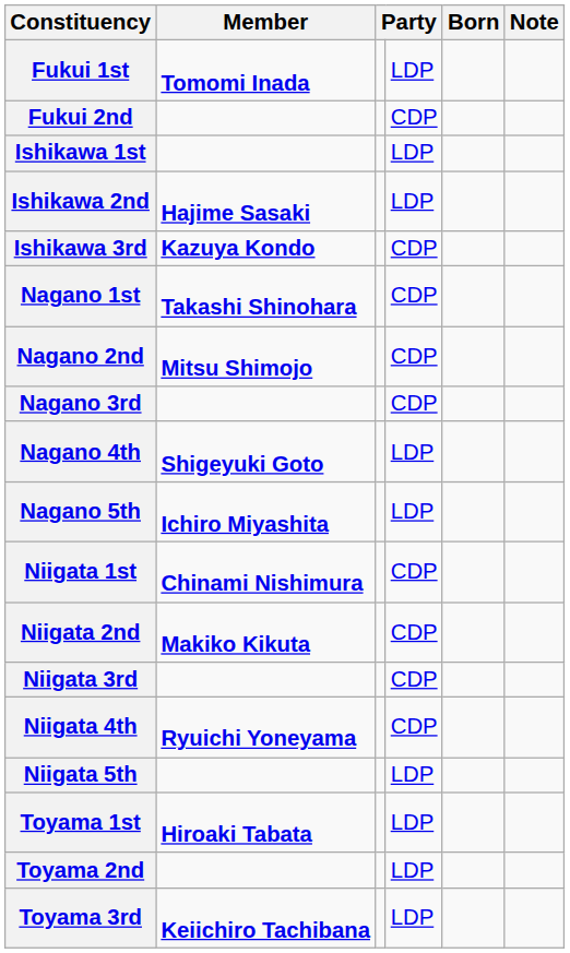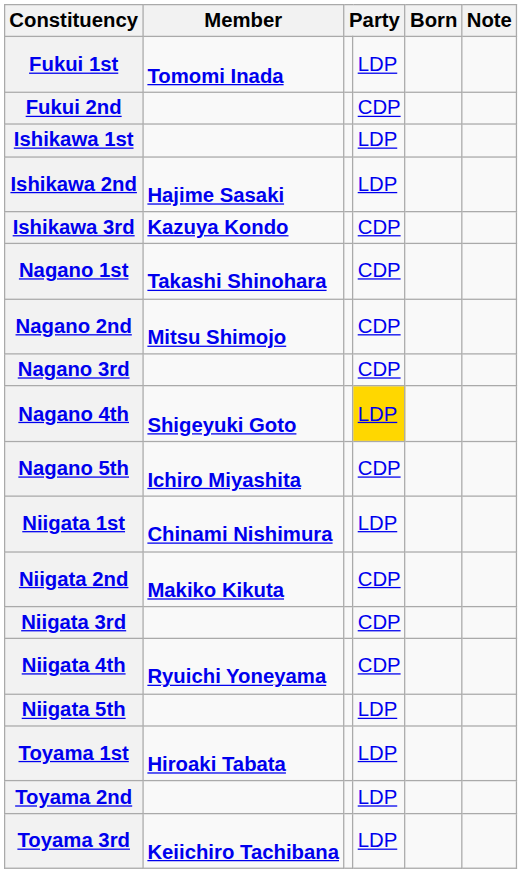Nagano 4th | column 4: no background -> gold background
Nagano 5th | column 4: LDP -> CDP
Niigata 1st | column 4: CDP -> LDP
